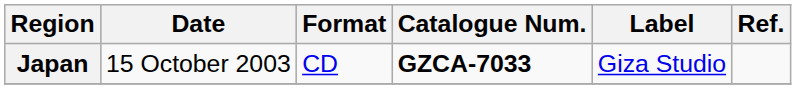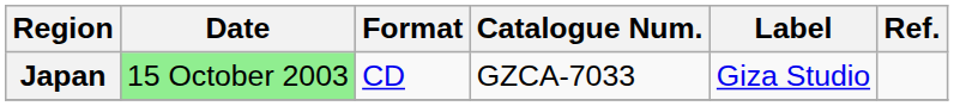Japan | Date: no background -> lightgreen background
Japan | Catalogue Num.: bold -> normal
